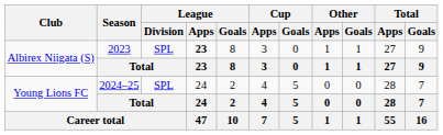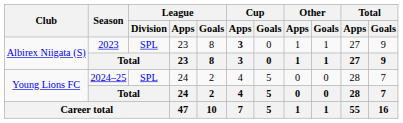Albirex Niigata (S) / 2023 | League / Apps: bold -> normal
Albirex Niigata (S) / 2023 | Cup / Apps: normal -> bold
